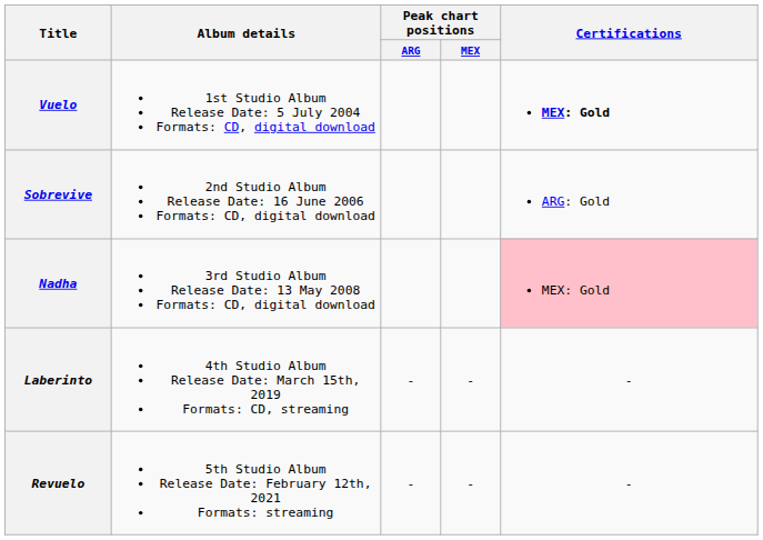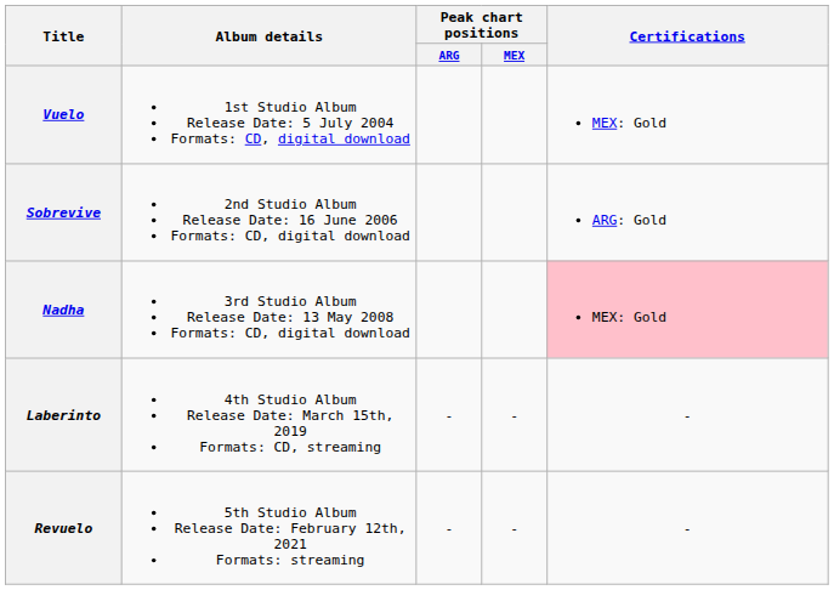Vuelo | Certifications: bold -> normal
